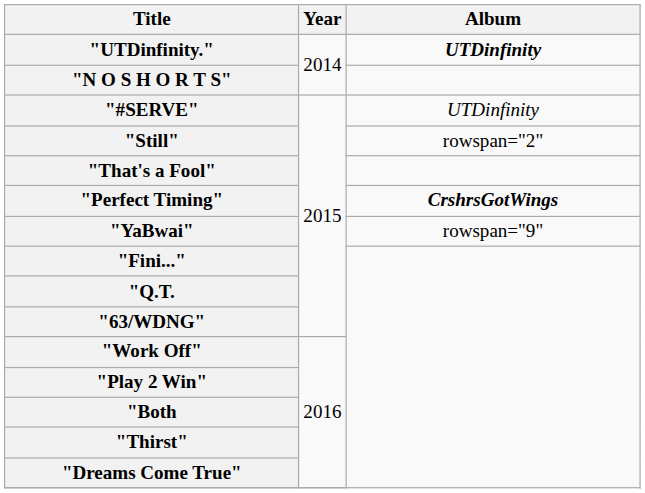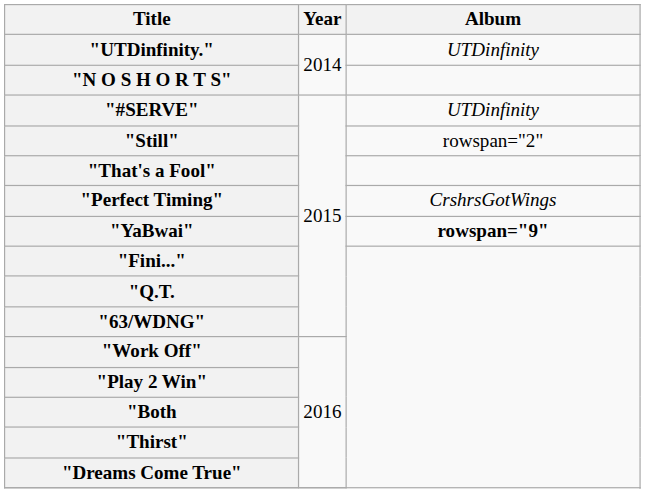"UTDinfinity." | Album: bold -> normal
"Perfect Timing" | Album: bold -> normal
"YaBwai" | Album: normal -> bold
